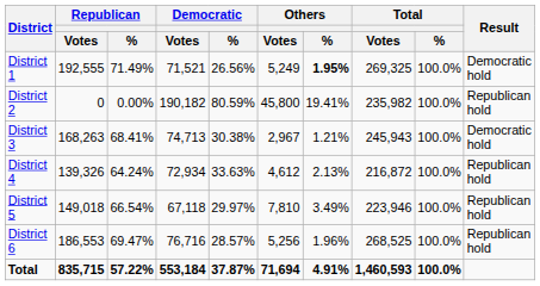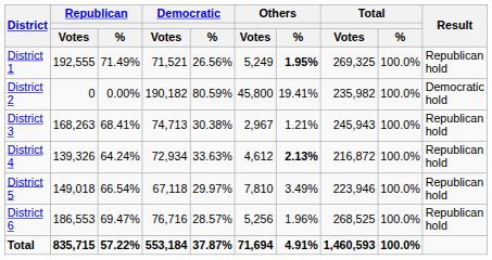District 1 | Result: Democratic hold -> Republican hold
District 2 | Result: Republican hold -> Democratic hold
District 3 | Result: Democratic hold -> Republican hold
District 4 | Others / %: normal -> bold
